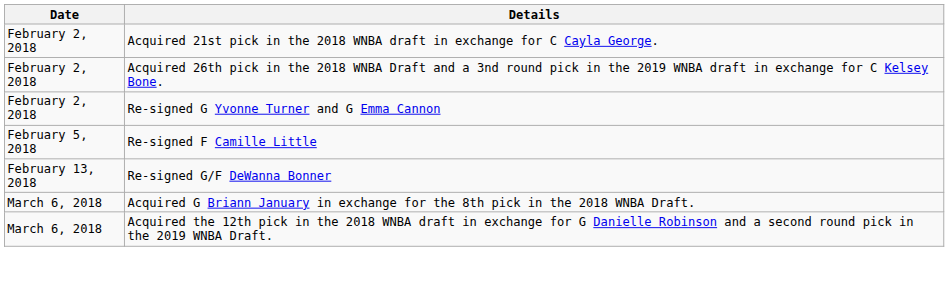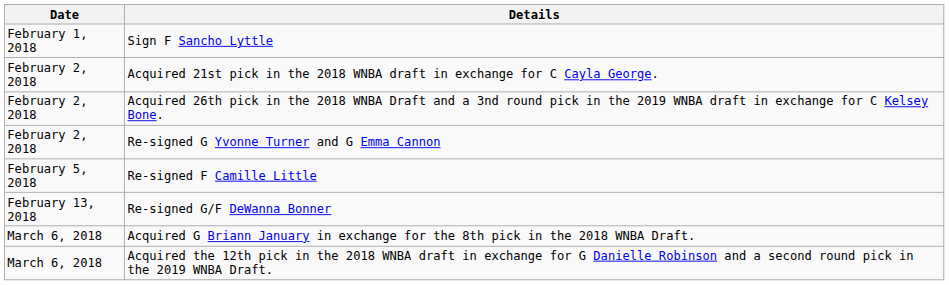+ row: February 1, 2018 | Sign F Sancho Lyttle
